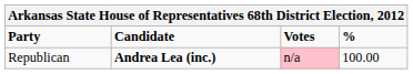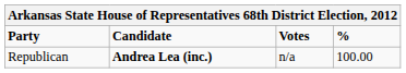Republican | Votes: pink background -> no background
